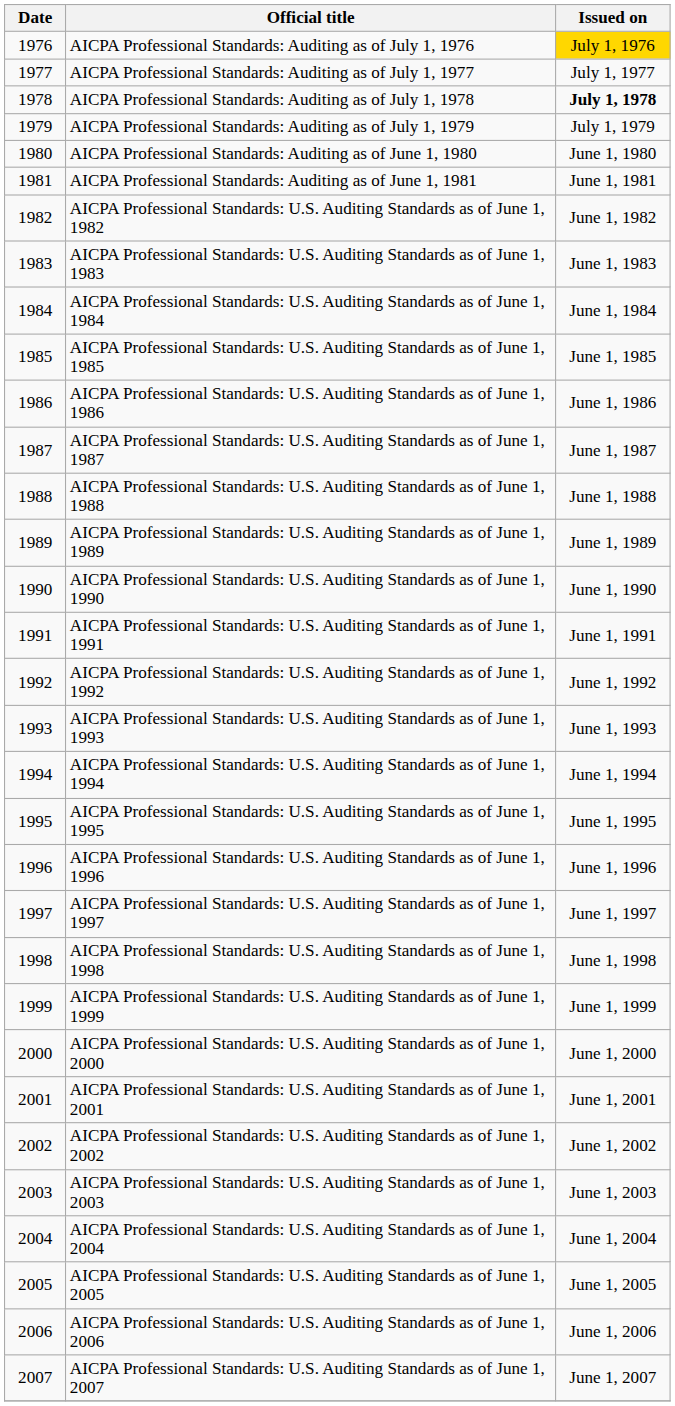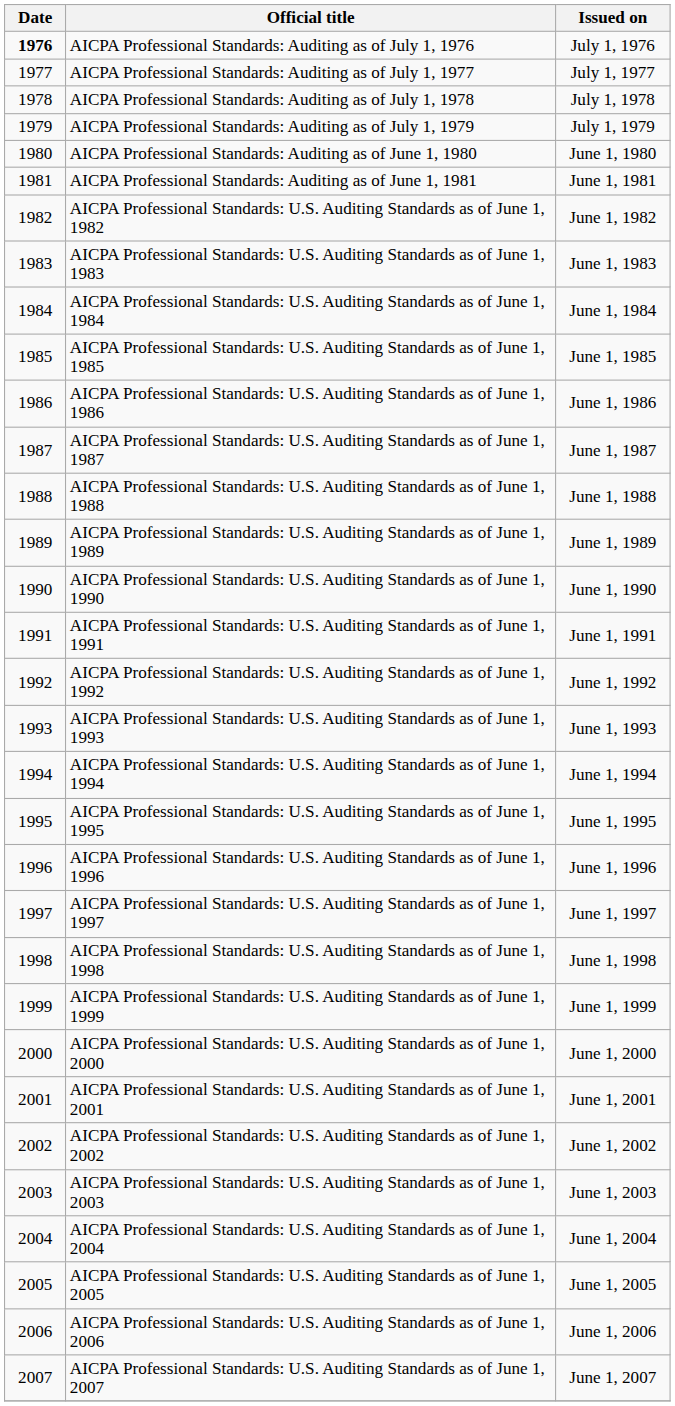AICPA Professional Standards: Auditing as of July 1, 1976 | Date: normal -> bold
AICPA Professional Standards: Auditing as of July 1, 1976 | Issued on: gold background -> no background
AICPA Professional Standards: Auditing as of July 1, 1978 | Issued on: bold -> normal
